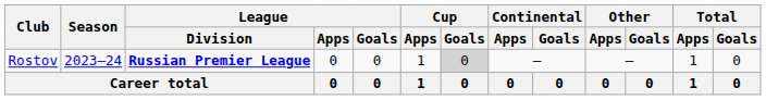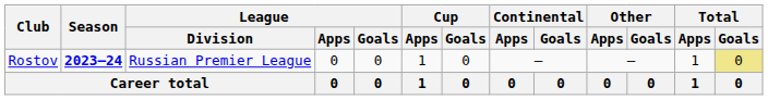Rostov | Season: normal -> bold
Rostov | League / Division: bold -> normal
Rostov | Cup / Goals: lightgrey background -> no background
Rostov | Total / Goals: no background -> khaki background
